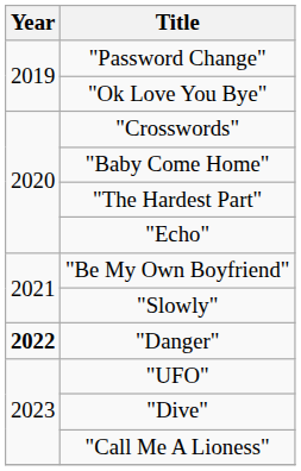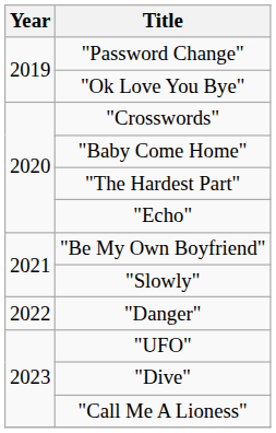"Danger" | Year: bold -> normal
